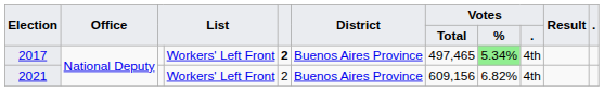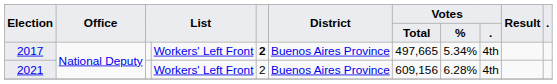2017 | Votes / Total: 497,465 -> 497,665
2017 | Votes / %: lightgreen background -> no background
2021 | Votes / %: 6.82% -> 6.28%
